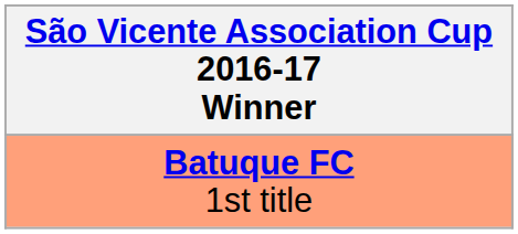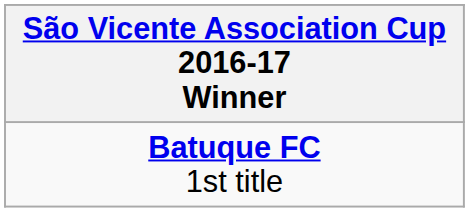row 2 | column 1: lightsalmon background -> no background
